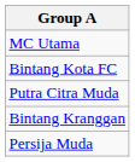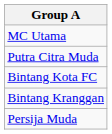row 3 | column 1: Bintang Kota FC -> Putra Citra Muda
row 4 | column 1: Putra Citra Muda -> Bintang Kota FC
